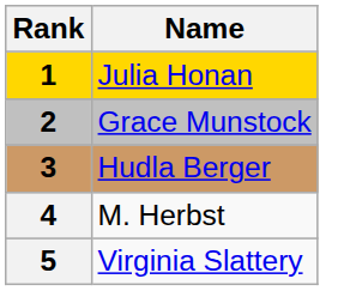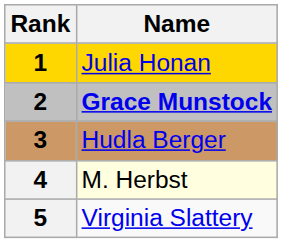Grace Munstock | Name: normal -> bold
M. Herbst | Name: no background -> lightyellow background
